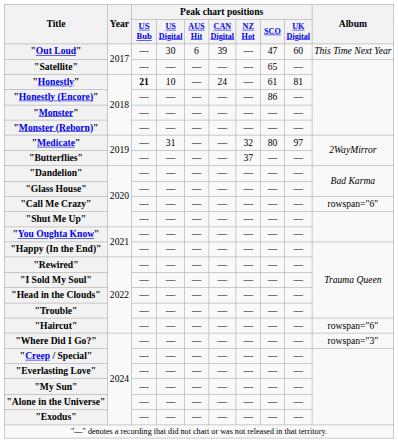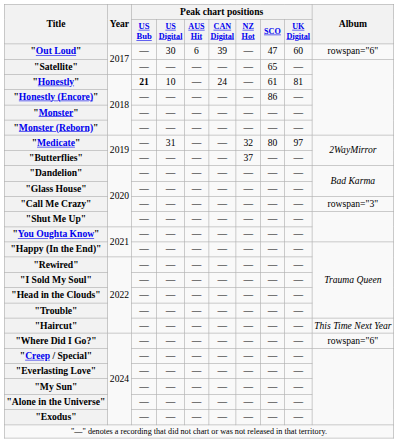"Out Loud" | Album: This Time Next Year -> rowspan="6"
"Call Me Crazy" | Album: rowspan="6" -> rowspan="3"
"Haircut" | Album: rowspan="6" -> This Time Next Year
"Where Did I Go?" | Album: rowspan="3" -> rowspan="6"
